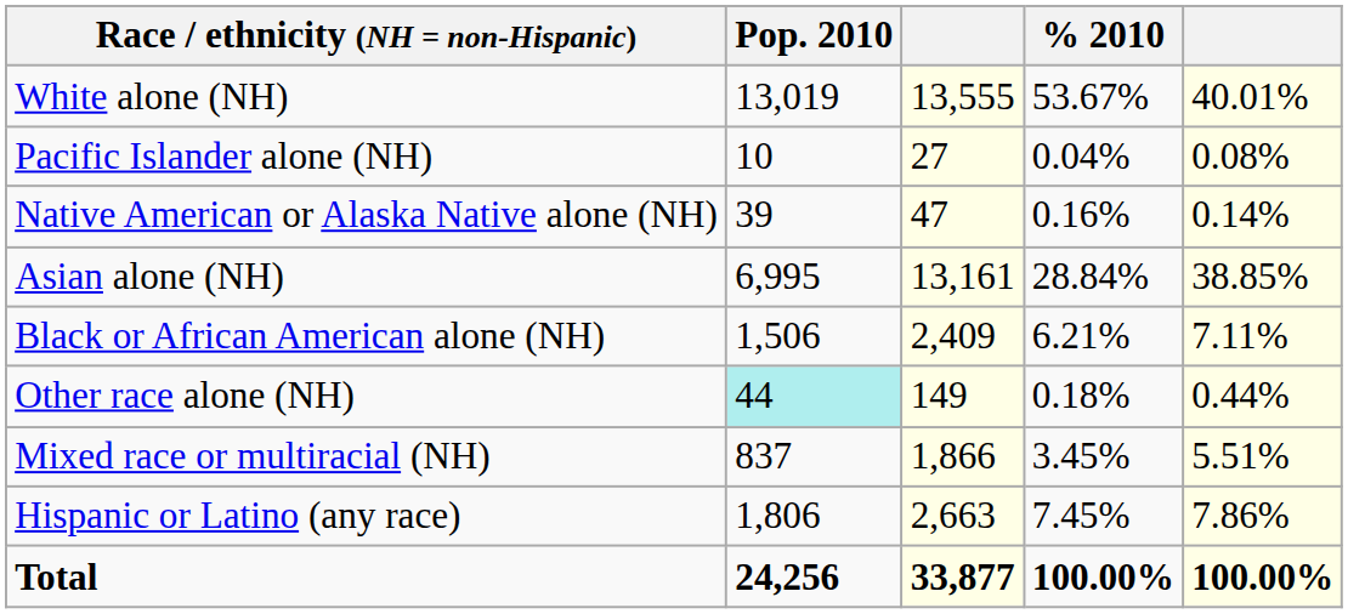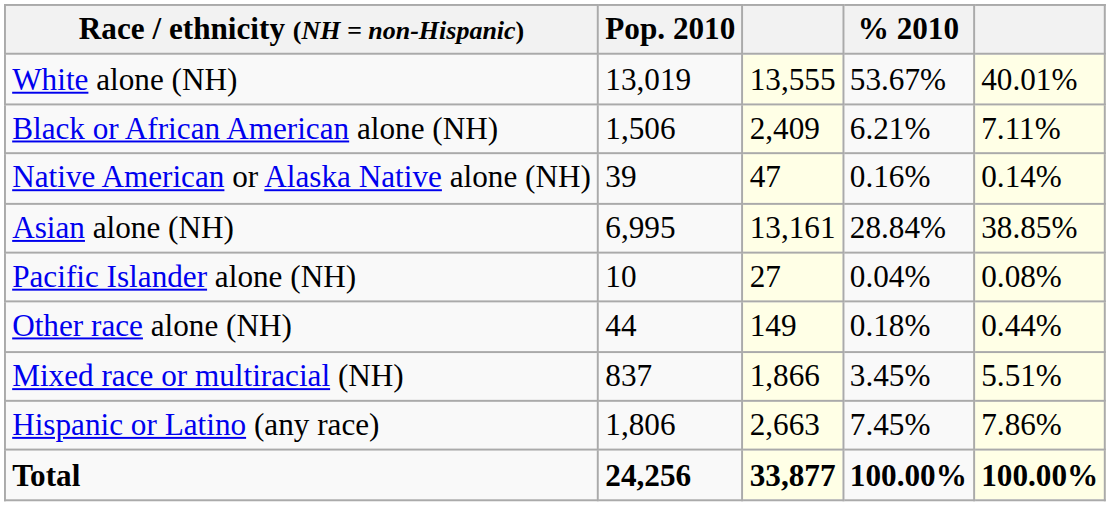rows swapped: Black or African American alone (NH) <-> Pacific Islander alone (NH)
Other race alone (NH) | Pop. 2010: paleturquoise background -> no background
